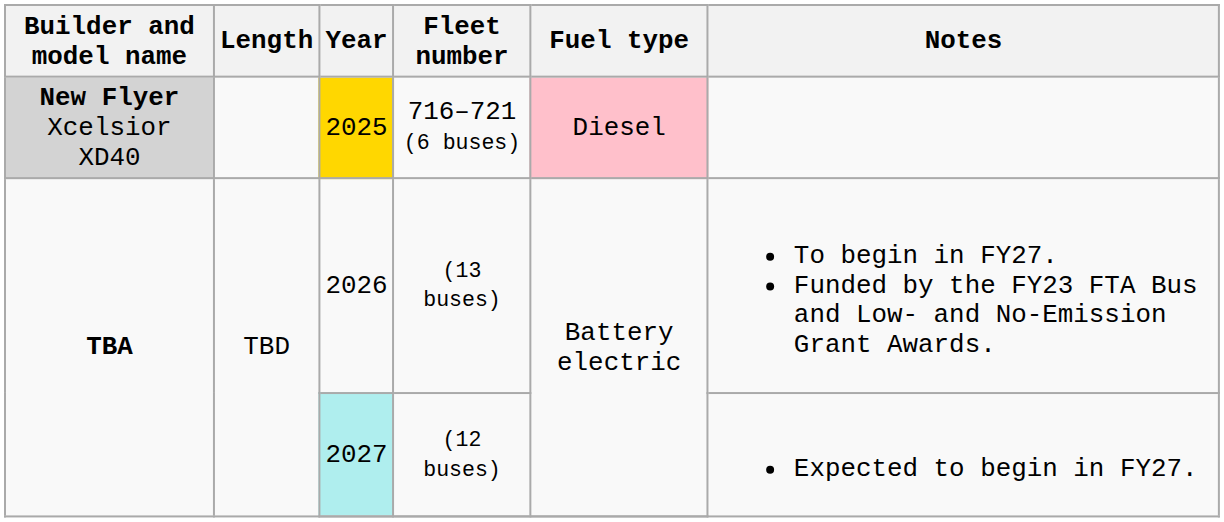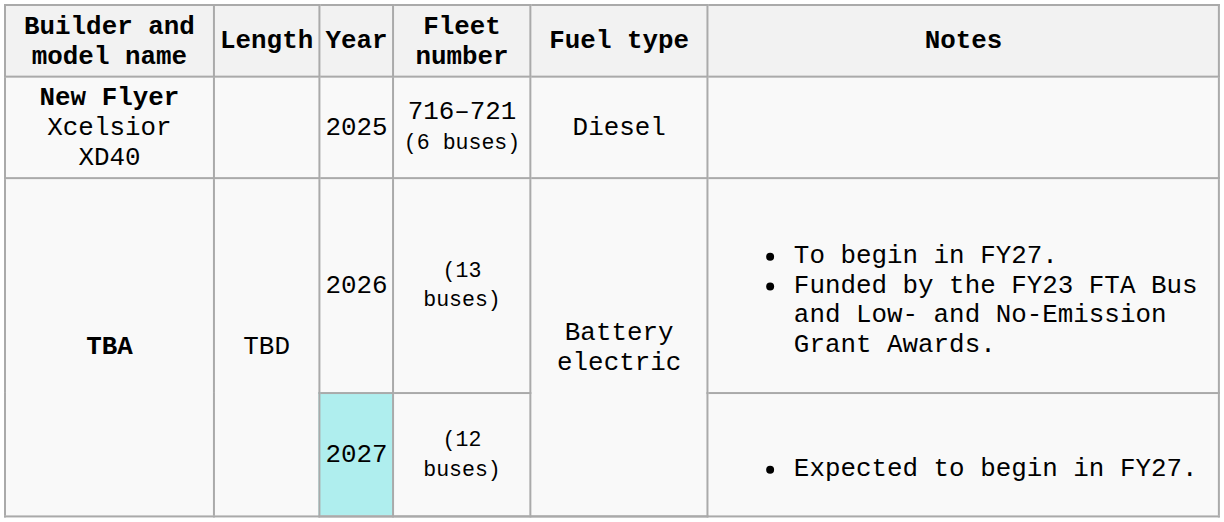716–721 (6 buses) | Builder and model name: lightgrey background -> no background
716–721 (6 buses) | Year: gold background -> no background
716–721 (6 buses) | Fuel type: pink background -> no background
